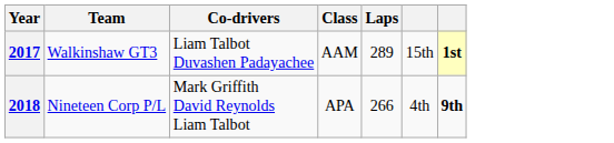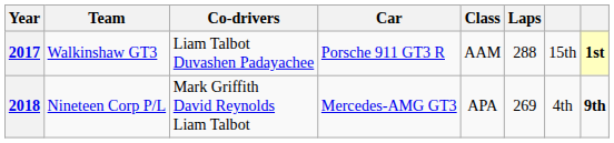+ column: Car | Porsche 911 GT3 R | Mercedes-AMG GT3
2017 | Laps: 289 -> 288
2018 | Laps: 266 -> 269
